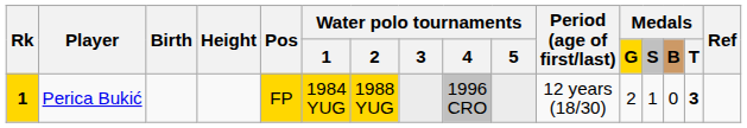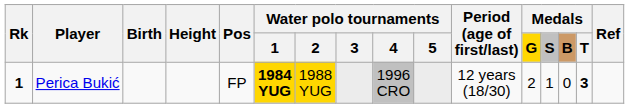Perica Bukić | Rk: gold background -> no background
Perica Bukić | Pos: gold background -> no background
Perica Bukić | Water polo tournaments / 1: normal -> bold
